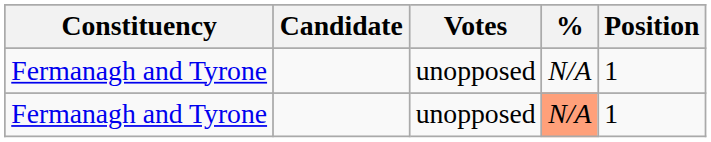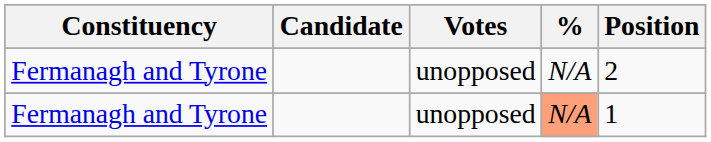row 2 | Position: 1 -> 2
